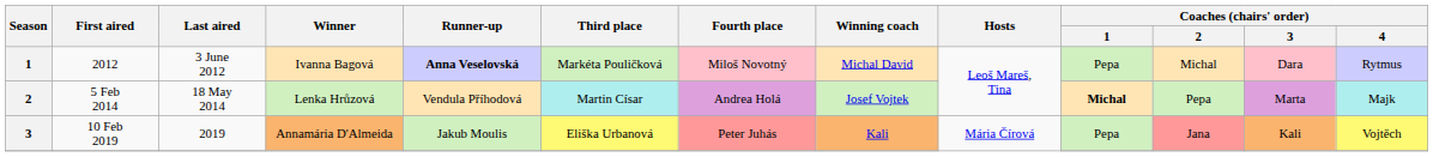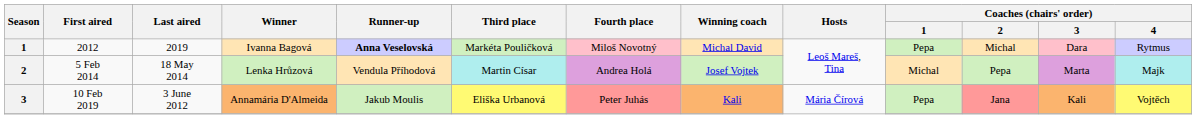2012 | Last aired: 3 June 2012 -> 2019
5 Feb 2014 | Coaches (chairs' order) / 1: bold -> normal
10 Feb 2019 | Last aired: 2019 -> 3 June 2012
